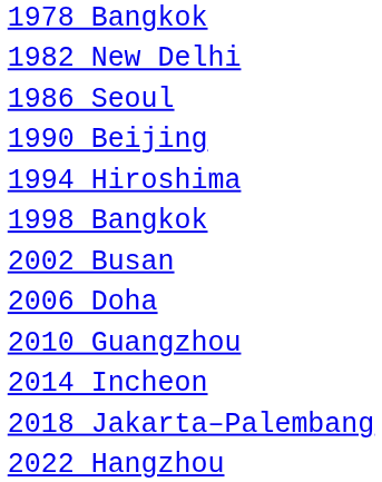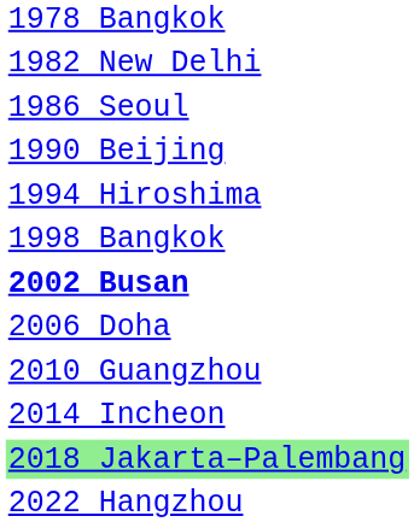2002 Busan | column 1: normal -> bold
2018 Jakarta–Palembang | column 1: no background -> lightgreen background
